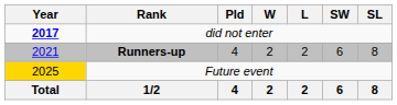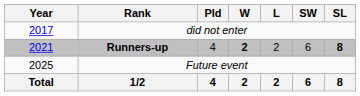did not enter | Year: bold -> normal
Runners-up | W: normal -> bold
Runners-up | SL: normal -> bold
Future event | Year: gold background -> no background
